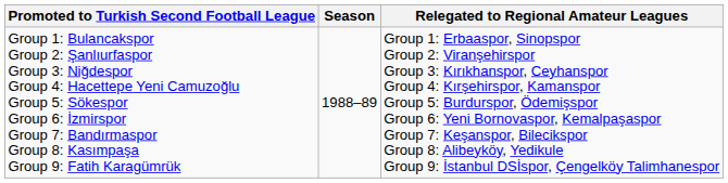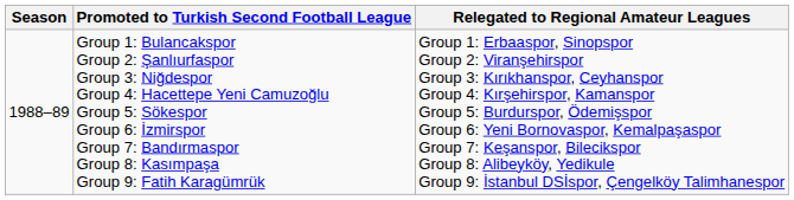columns swapped: Season <-> Promoted to Turkish Second Football League
